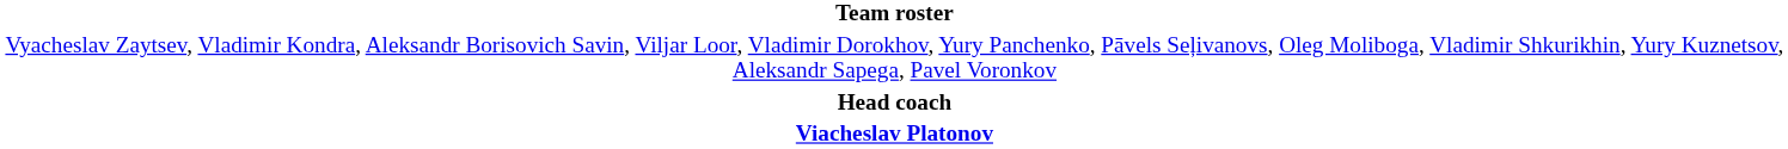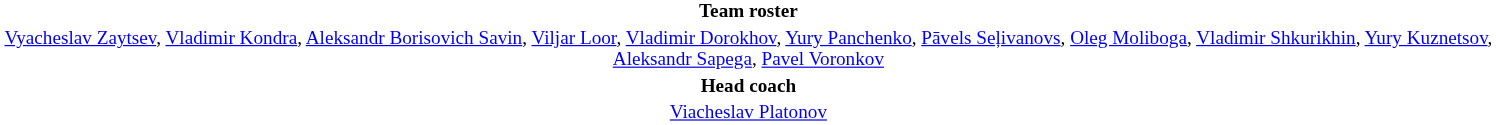row 4 | column 1: bold -> normal
